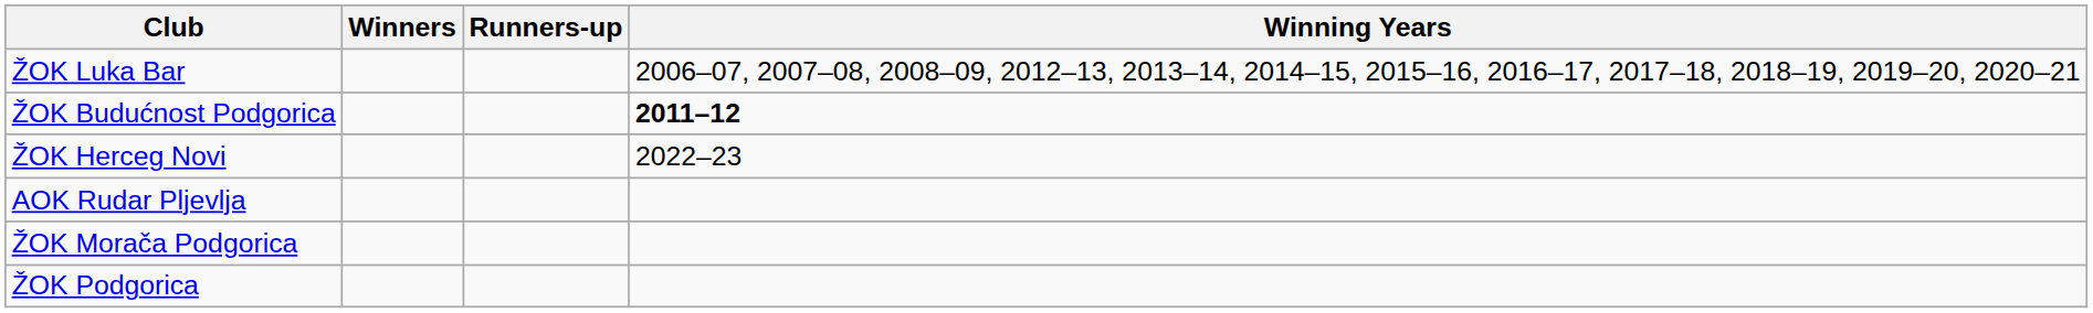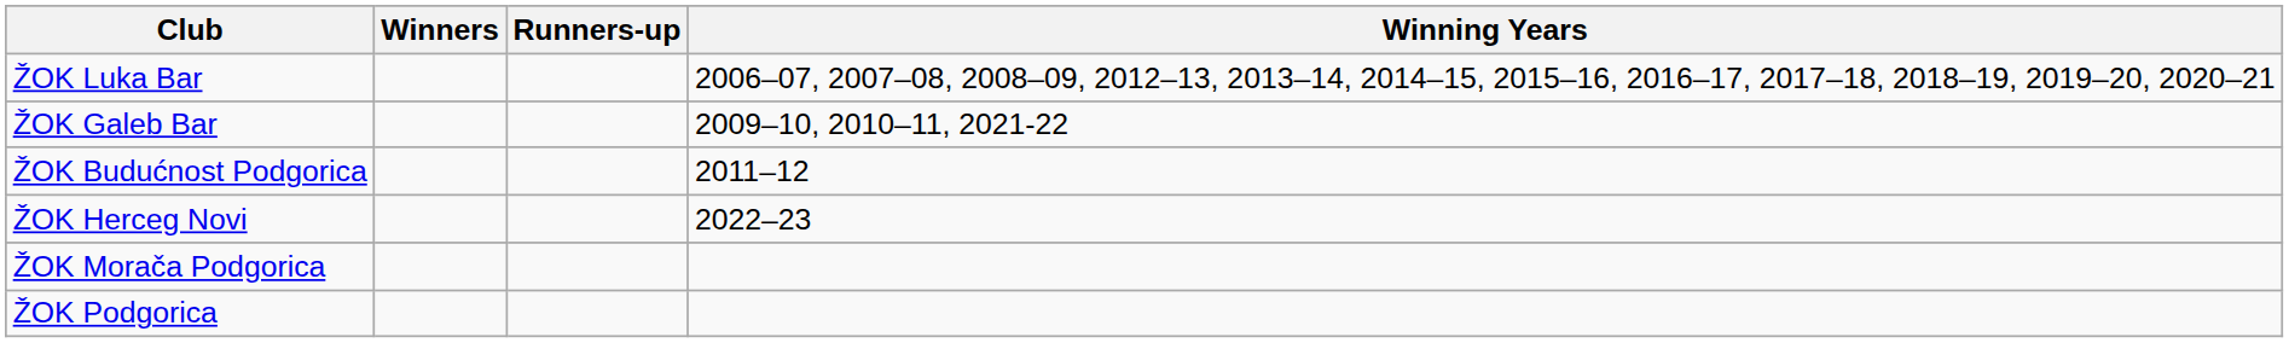+ row: ŽOK Galeb Bar | 2009–10, 2010–11, 2021-22
ŽOK Budućnost Podgorica | Winning Years: bold -> normal
- row: AOK Rudar Pljevlja
